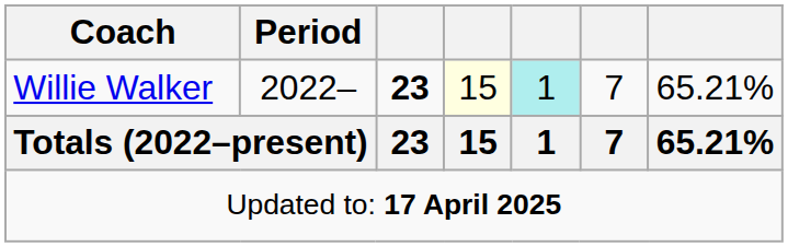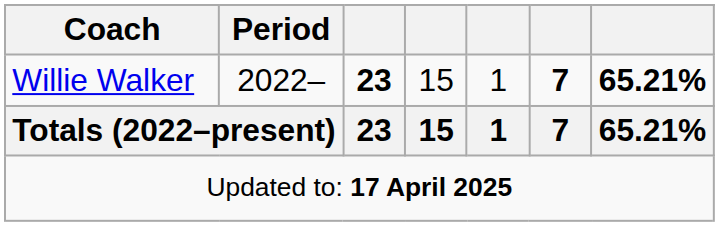Willie Walker | column 4: lightyellow background -> no background
Willie Walker | column 5: paleturquoise background -> no background
Willie Walker | column 6: normal -> bold
Willie Walker | column 7: normal -> bold
